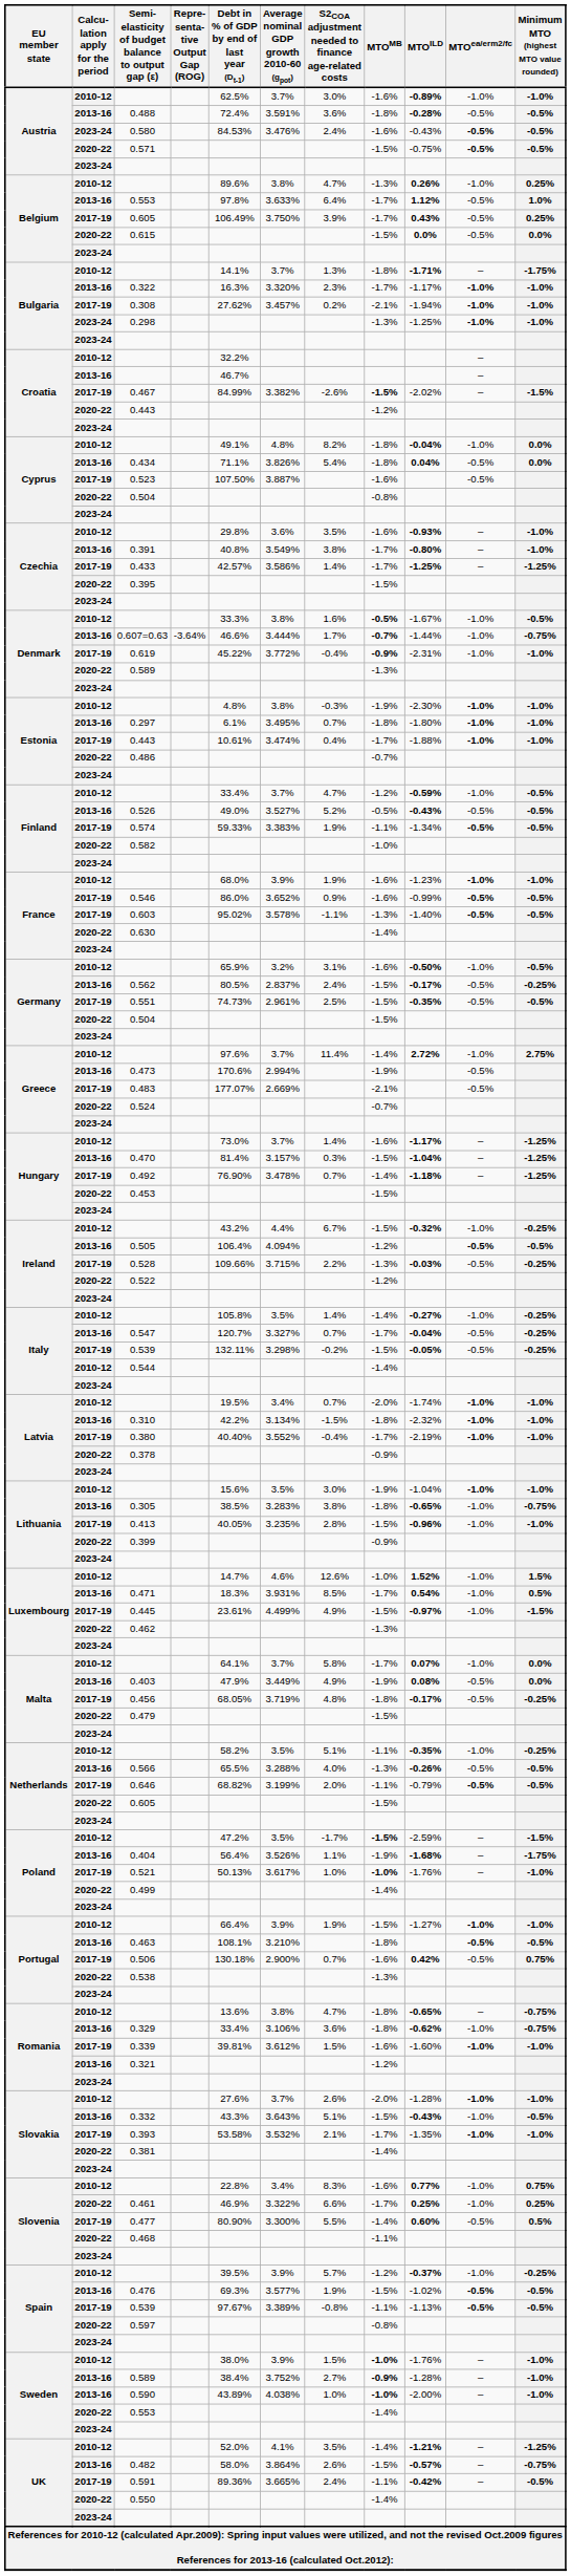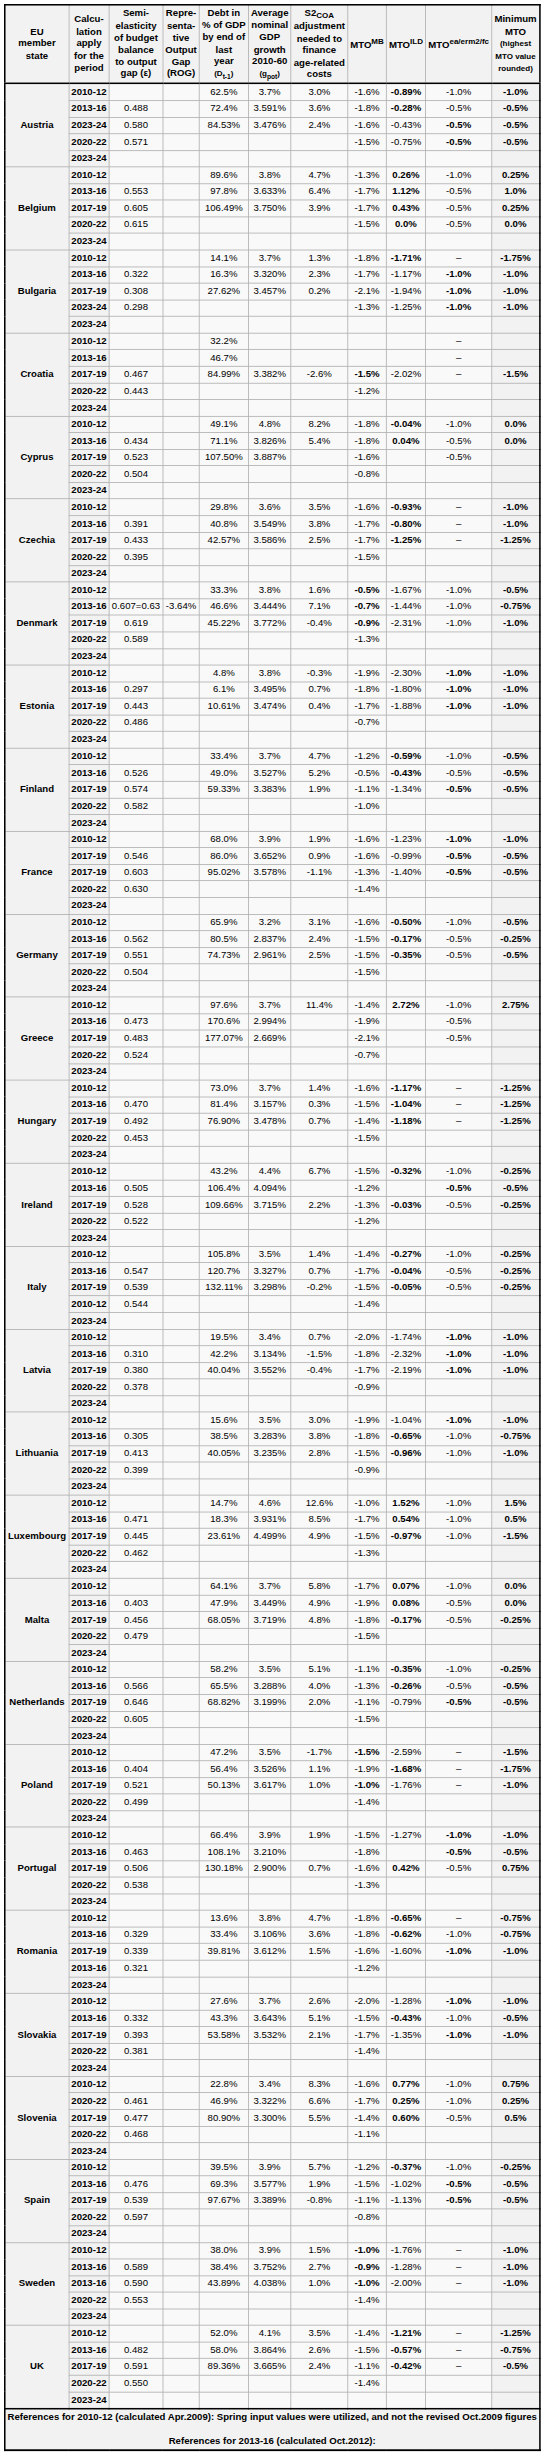0.433 | S2COA adjustment needed to finance age‑related costs: 1.4% -> 2.5%
0.607=0.63 | S2COA adjustment needed to finance age‑related costs: 1.7% -> 7.1%
0.380 | Debt in % of GDP by end of last year (Dt-1): 40.40% -> 40.04%
